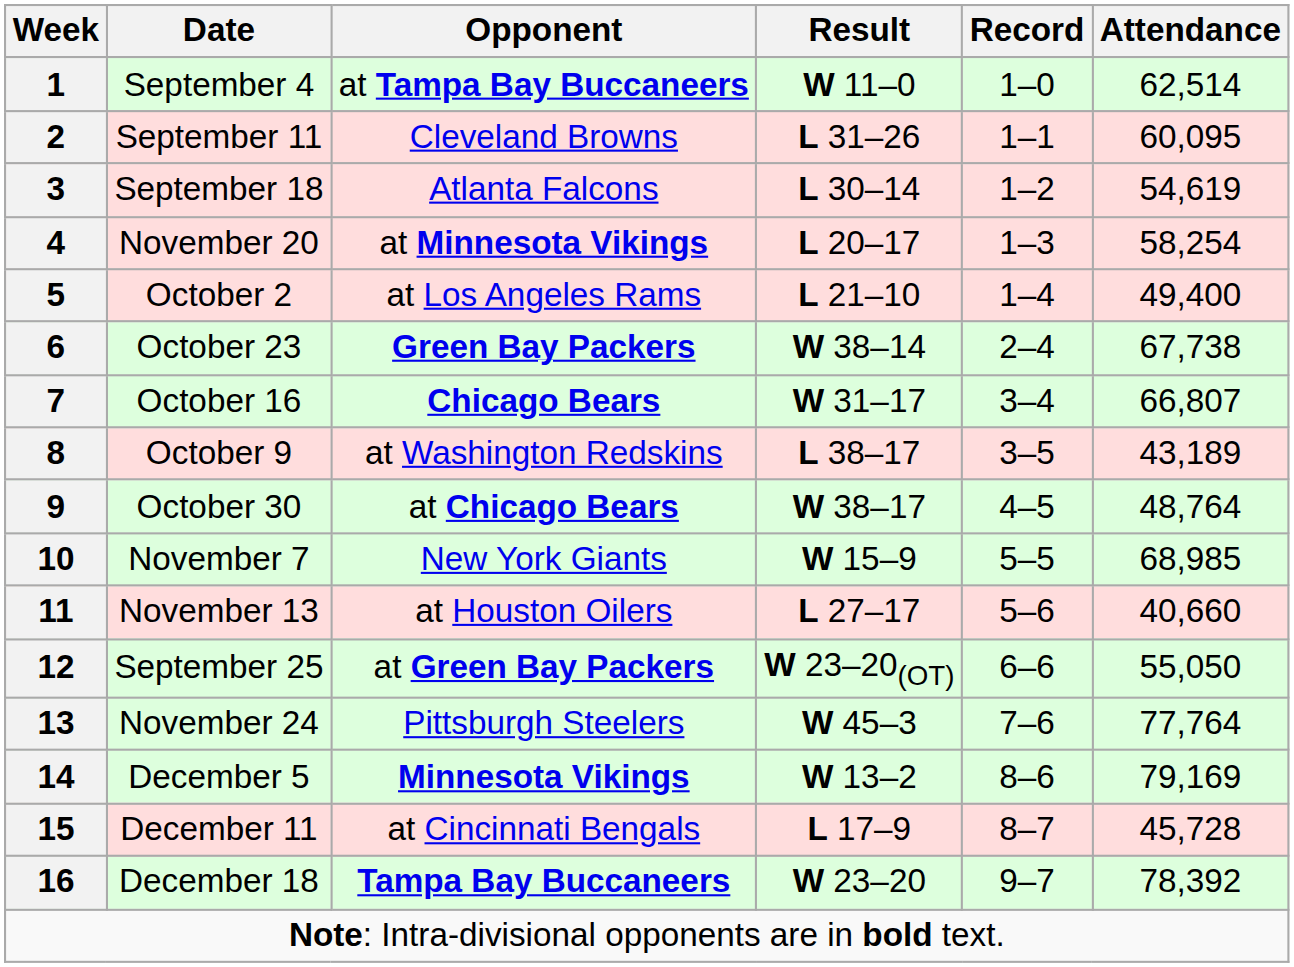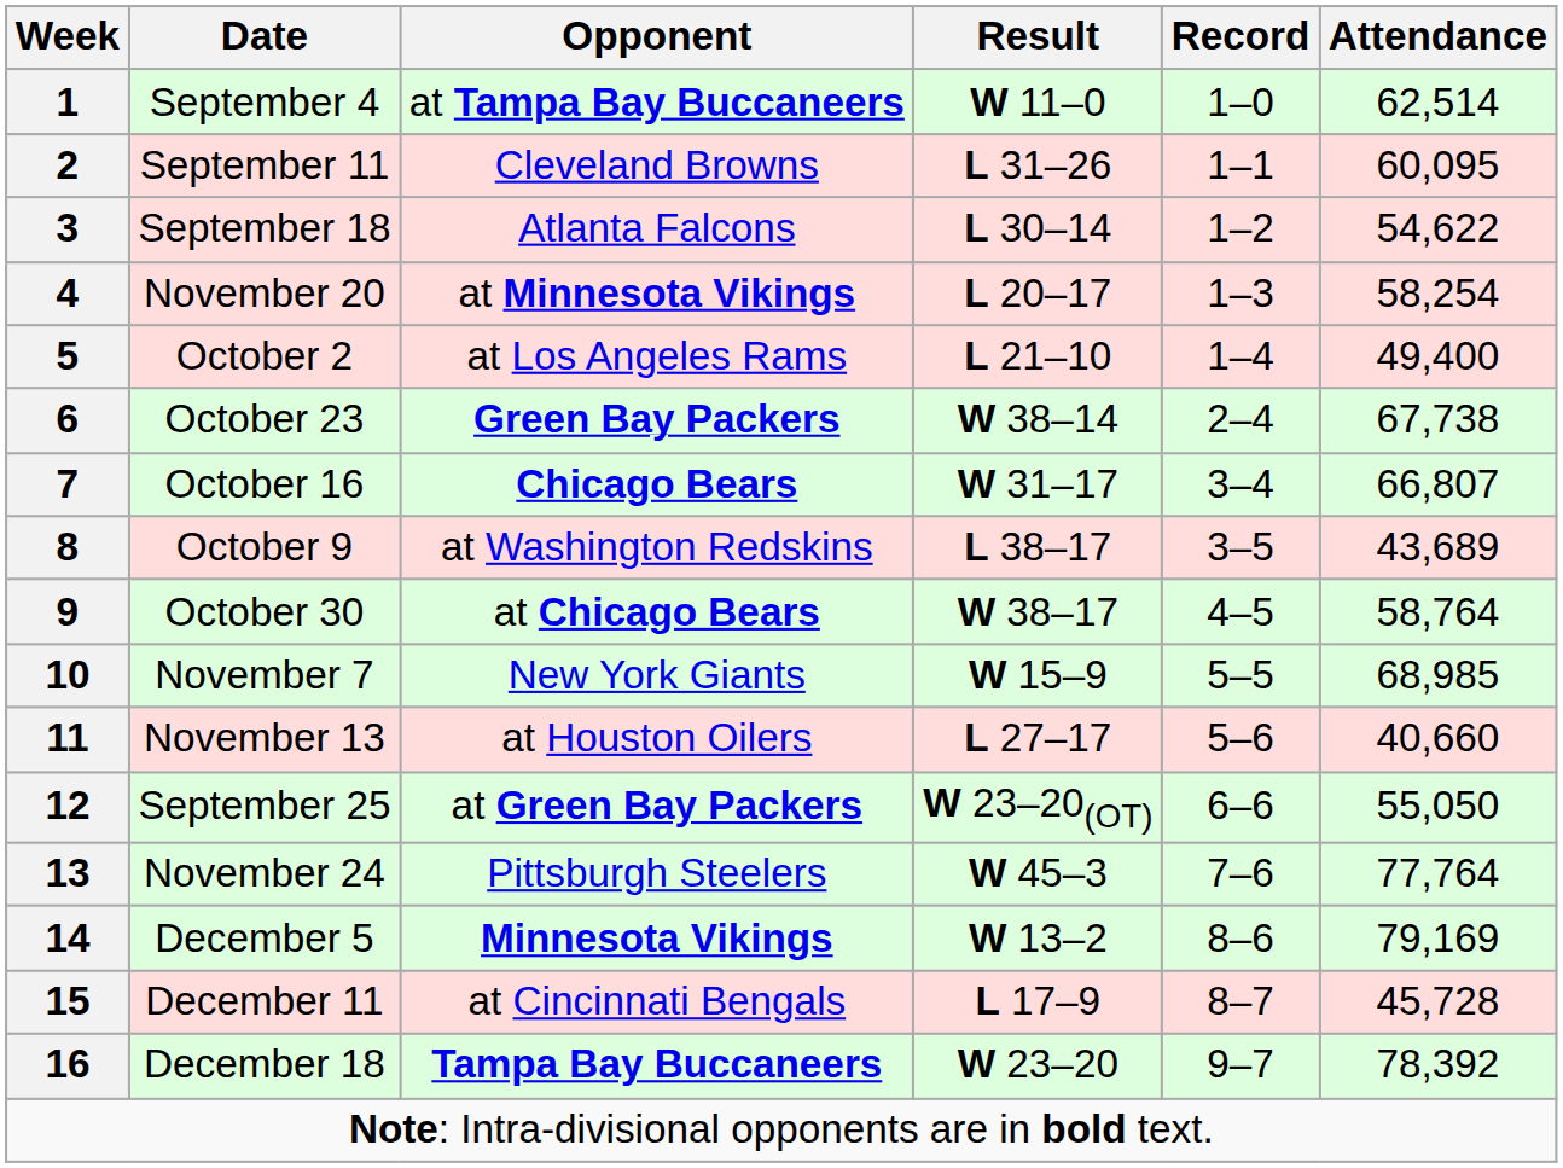3 | Attendance: 54,619 -> 54,622
8 | Attendance: 43,189 -> 43,689
9 | Attendance: 48,764 -> 58,764
